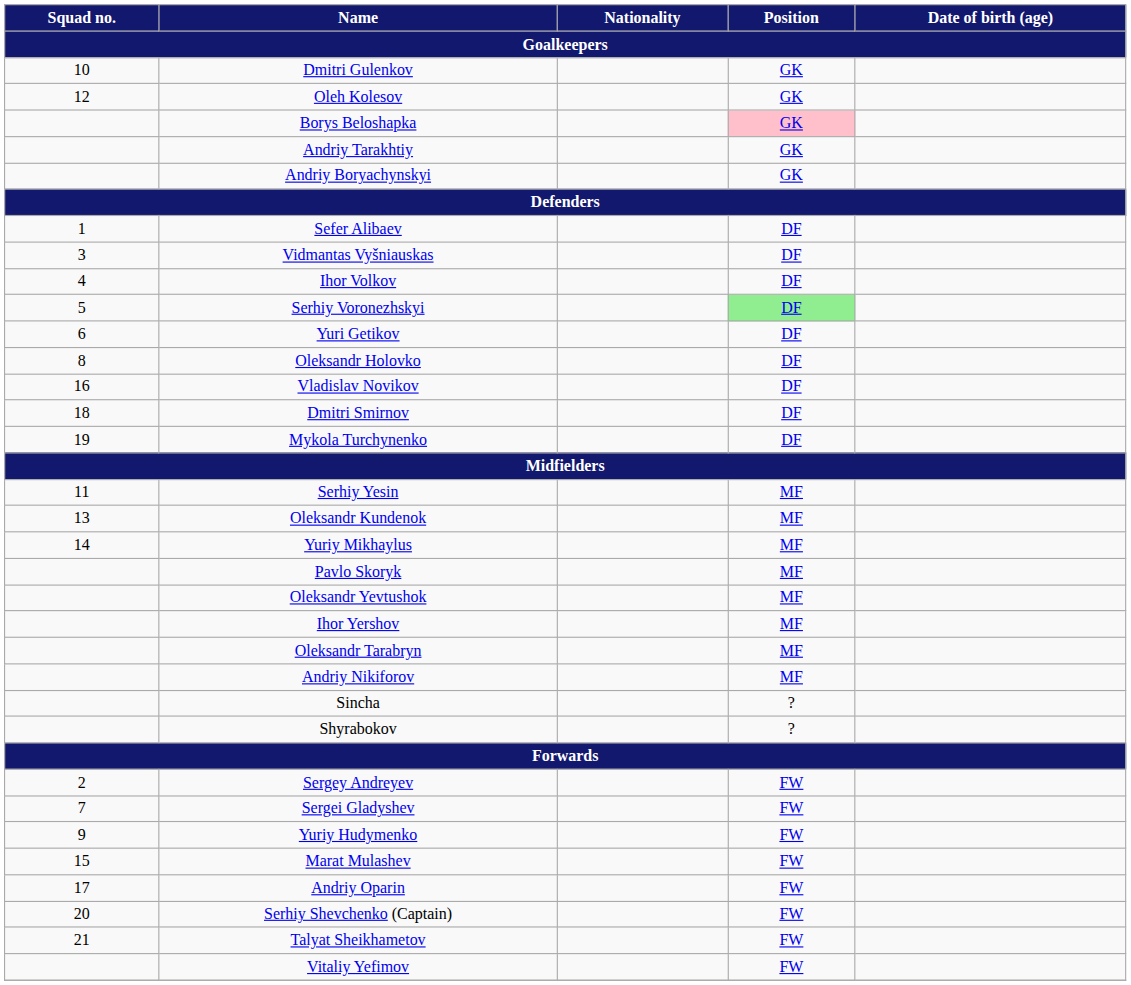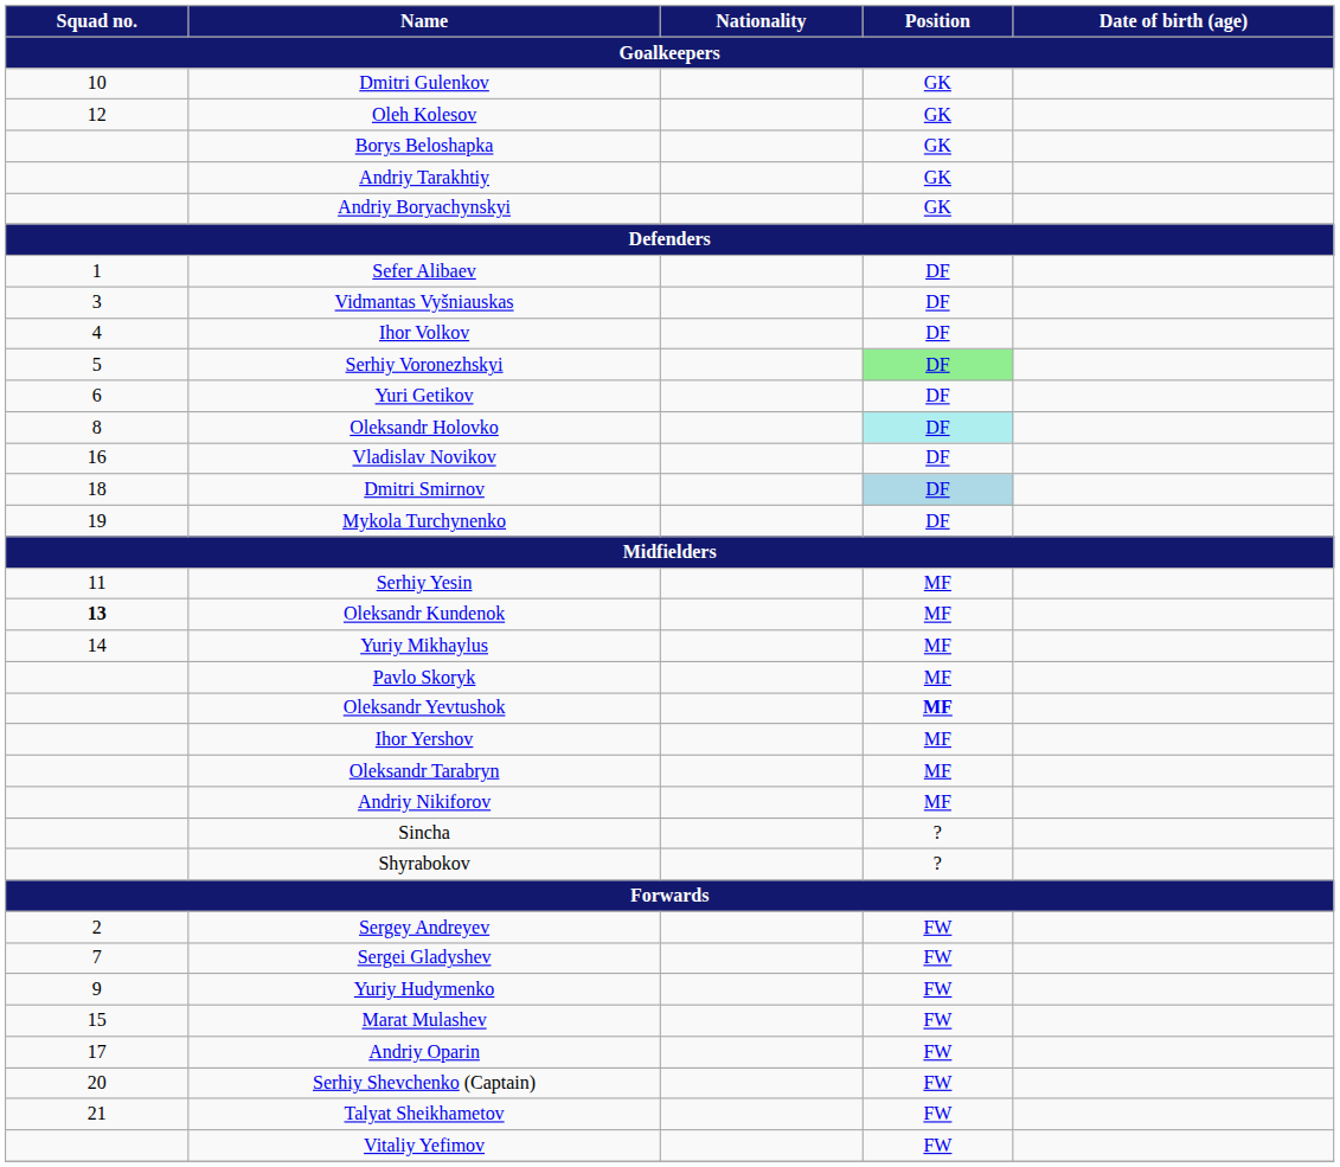Borys Beloshapka | Position / Goalkeepers: pink background -> no background
Oleksandr Holovko | Position / Goalkeepers: no background -> paleturquoise background
Dmitri Smirnov | Position / Goalkeepers: no background -> lightblue background
Oleksandr Kundenok | Squad no. / Goalkeepers: normal -> bold
Oleksandr Yevtushok | Position / Goalkeepers: normal -> bold
